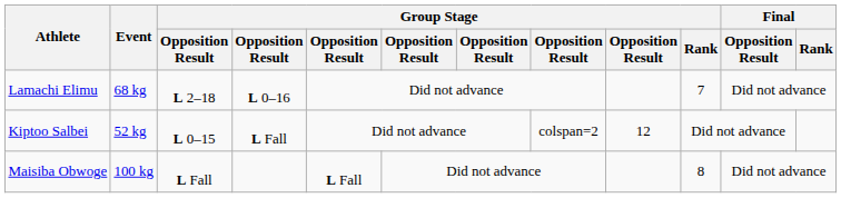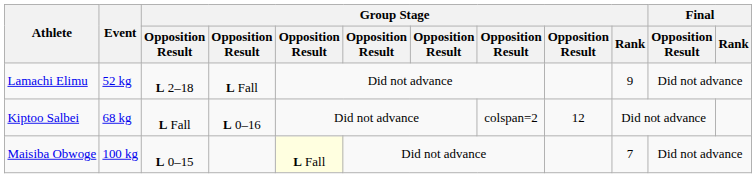Lamachi Elimu | Event: 68 kg -> 52 kg
Lamachi Elimu | column 4: L 0–16 -> L Fall
Lamachi Elimu | Group Stage / Rank: 7 -> 9
Kiptoo Salbei | Event: 52 kg -> 68 kg
Kiptoo Salbei | column 3: L 0–15 -> L Fall
Kiptoo Salbei | column 4: L Fall -> L 0–16
Maisiba Obwoge | column 3: L Fall -> L 0–15
Maisiba Obwoge | column 5: no background -> lightyellow background
Maisiba Obwoge | Group Stage / Rank: 8 -> 7
